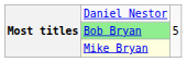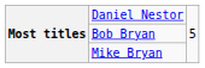Bob Bryan | column 2: lightgreen background -> no background
Mike Bryan | column 2: lightyellow background -> no background
